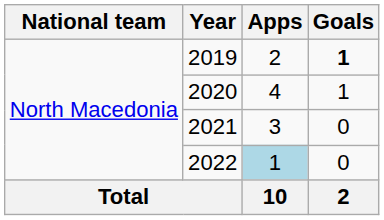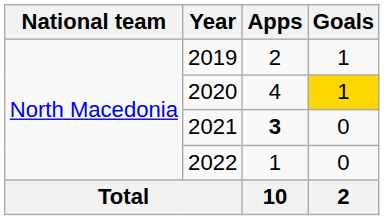2019 | Goals: bold -> normal
2020 | Goals: no background -> gold background
2021 | Apps: normal -> bold
2022 | Apps: lightblue background -> no background
